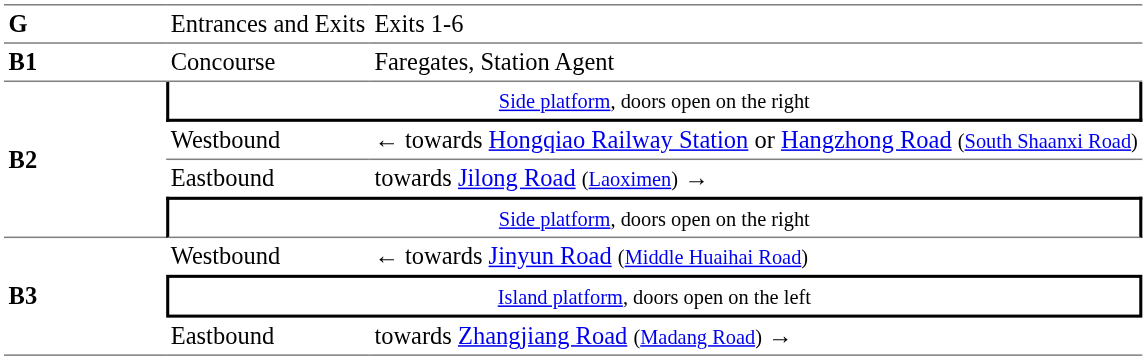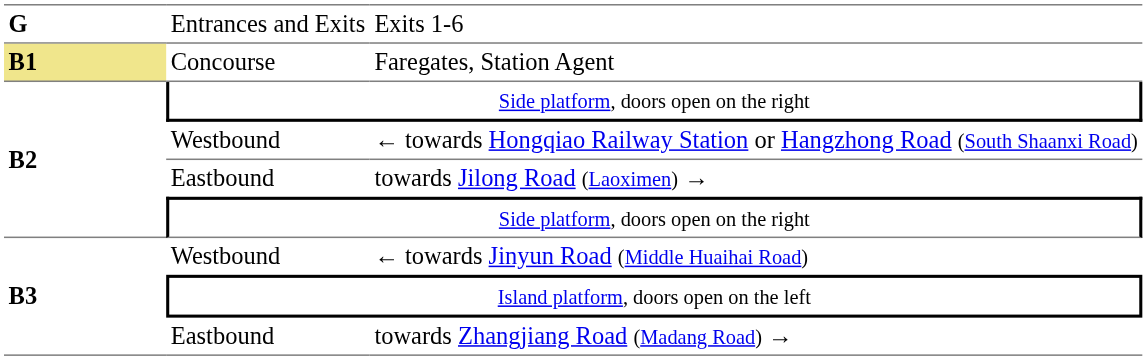Faregates, Station Agent | column 1: no background -> khaki background
